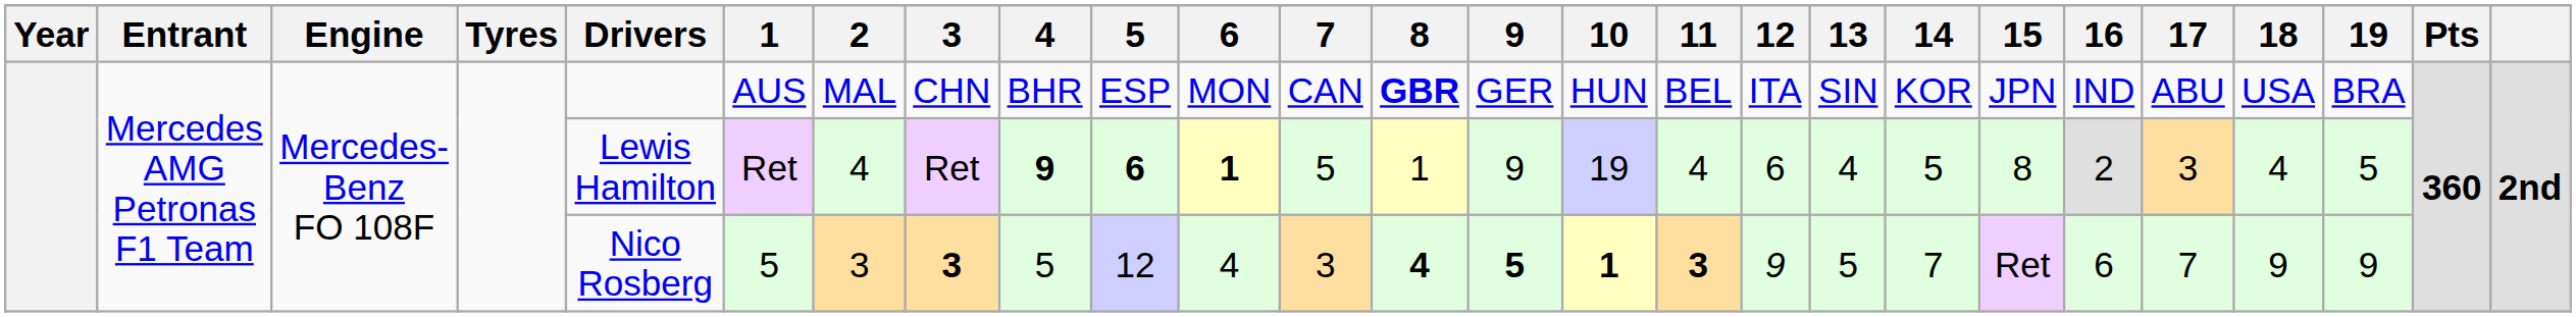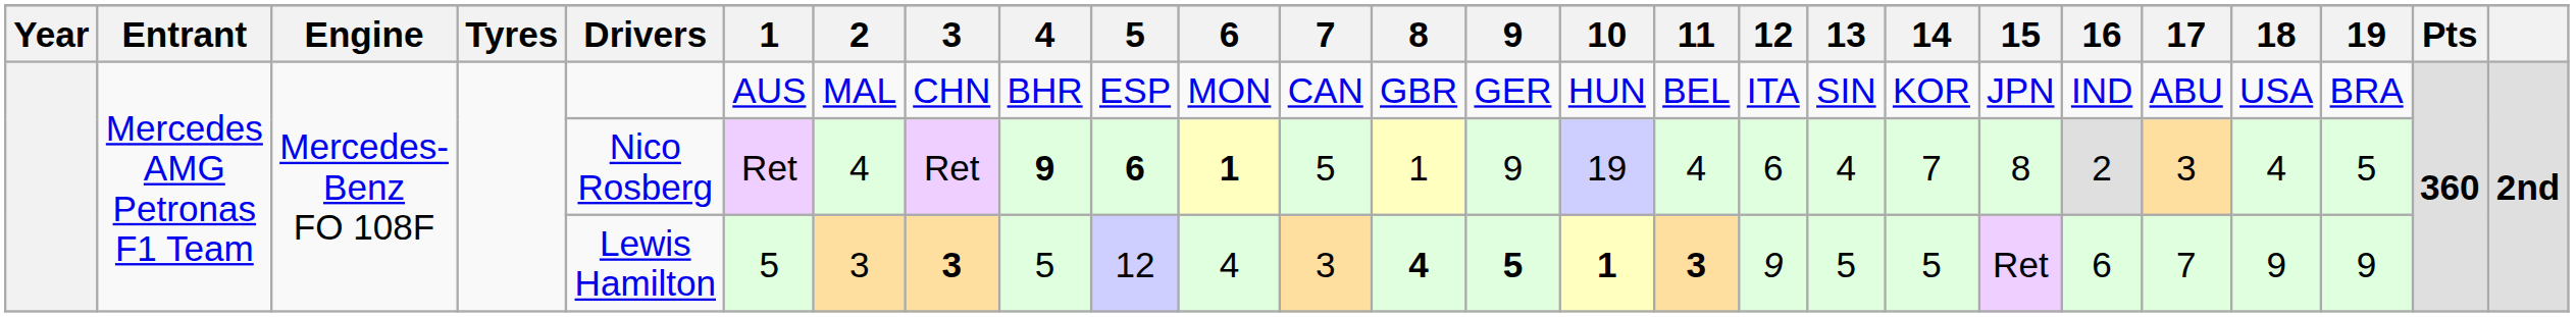row 2 | 8: bold -> normal
row 3 | Drivers: Lewis Hamilton -> Nico Rosberg
row 3 | 14: 5 -> 7
row 4 | Drivers: Nico Rosberg -> Lewis Hamilton
row 4 | 14: 7 -> 5
